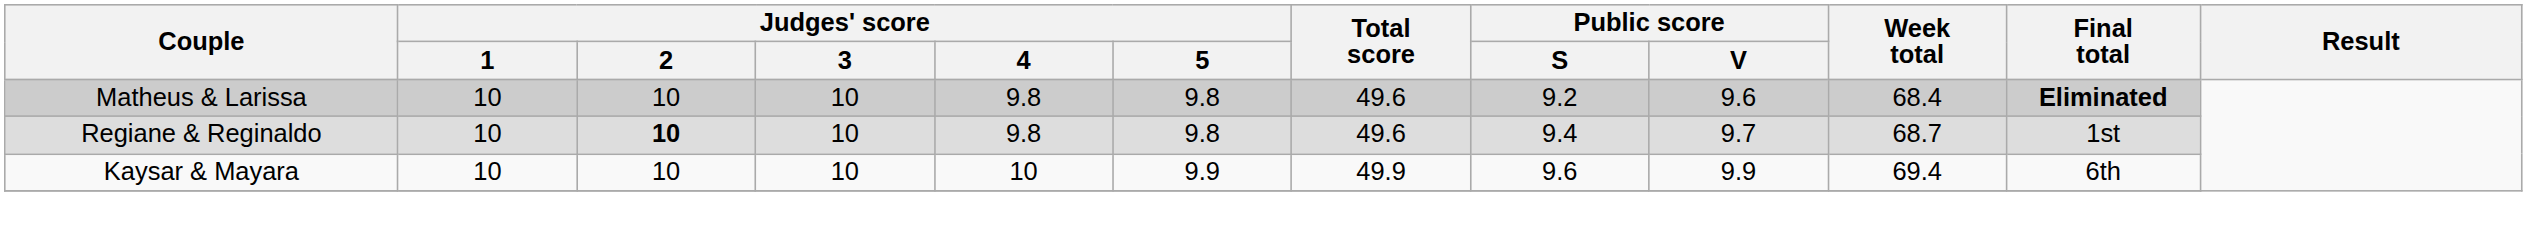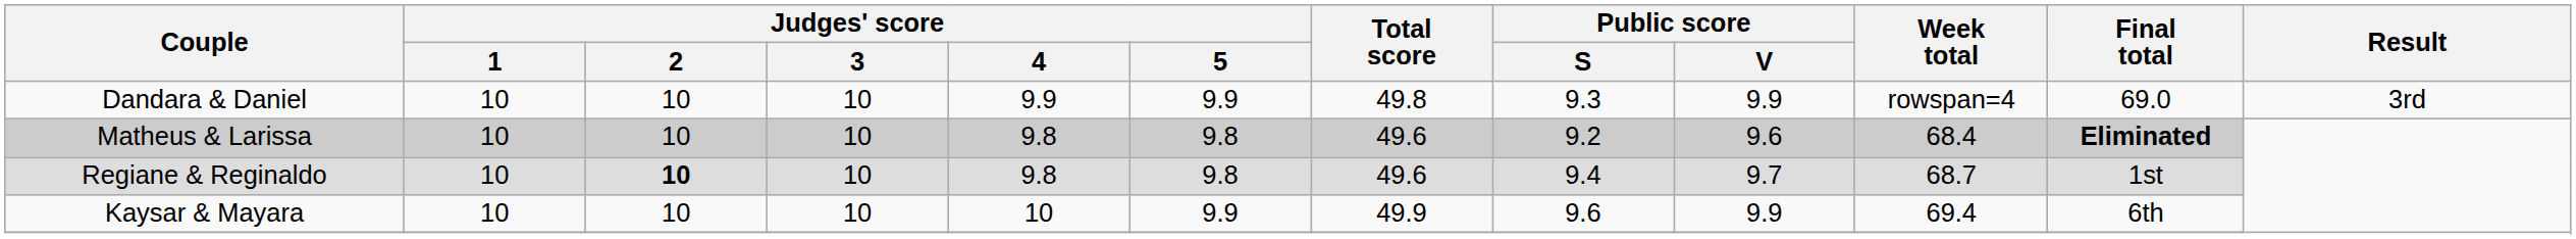+ row: Dandara & Daniel | 10 | 10 | 10 | 9.9 | 9.9 | 49.8 | 9.3 | 9.9 | rowspan=4 | 69.0 | 3rd
